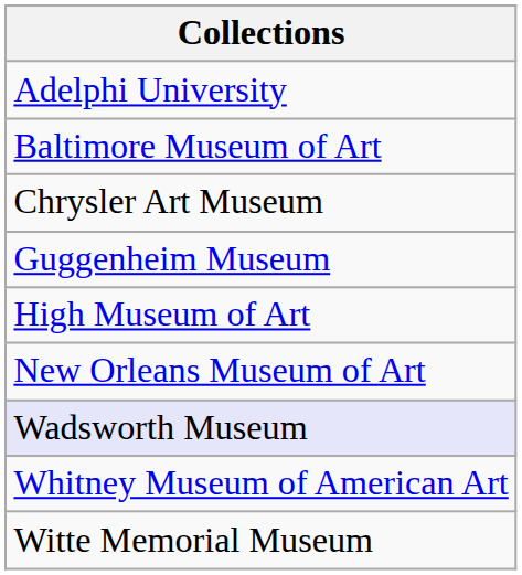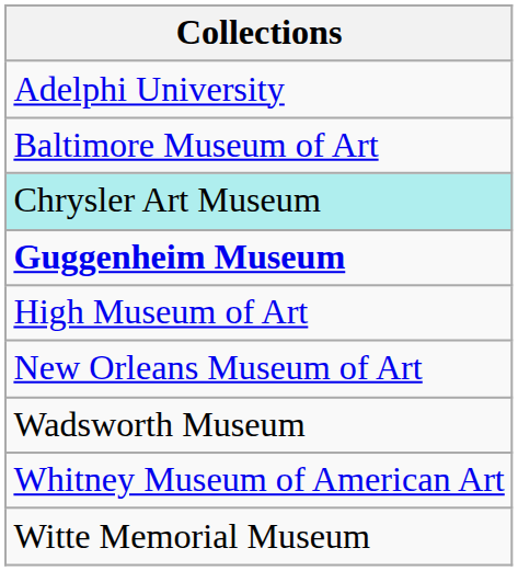row 4 | column 1: no background -> paleturquoise background
row 5 | column 1: normal -> bold
row 8 | column 1: lavender background -> no background
